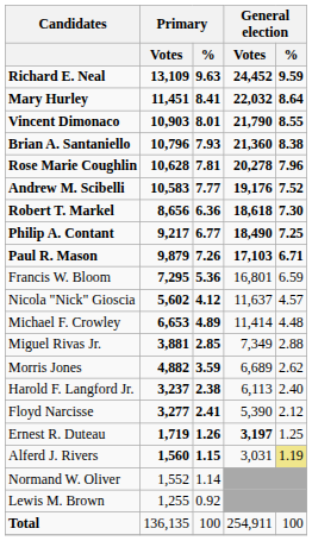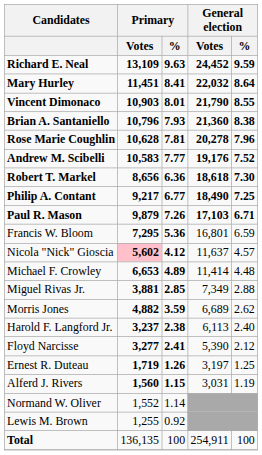Nicola "Nick" Gioscia | Primary / Votes: no background -> pink background
Ernest R. Duteau | General election / Votes: bold -> normal
Alferd J. Rivers | General election / %: khaki background -> no background
